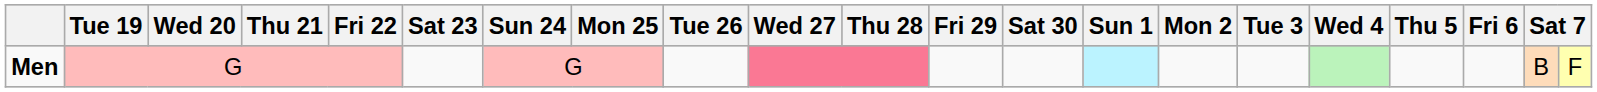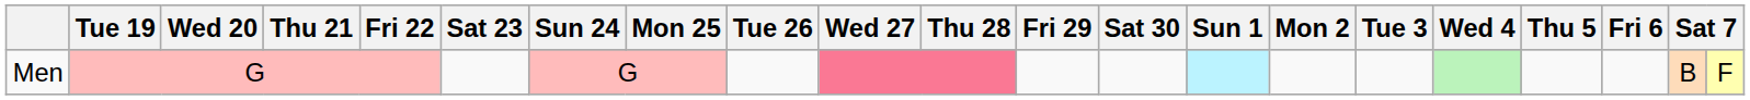Men | column 1: bold -> normal
